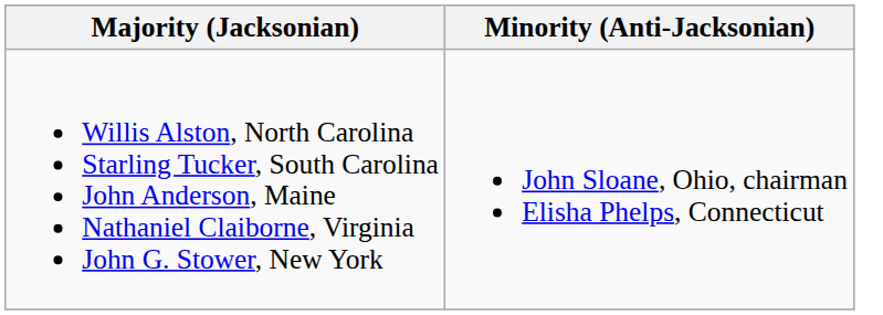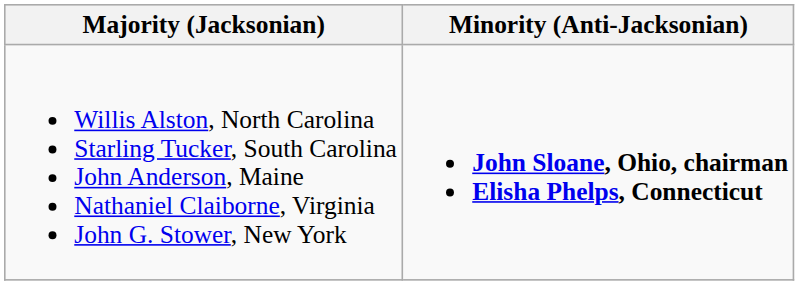row 2 | Minority (Anti-Jacksonian): normal -> bold
